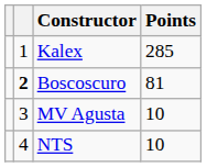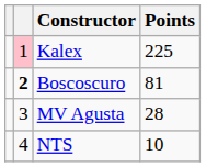Kalex | column 2: no background -> pink background
Kalex | Points: 285 -> 225
MV Agusta | Points: 10 -> 28
